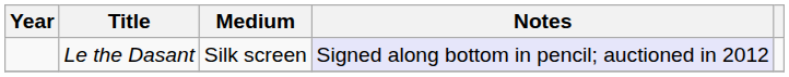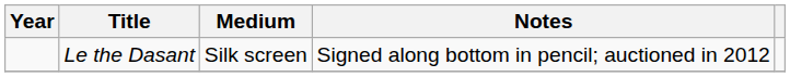Le the Dasant | Notes: lavender background -> no background
